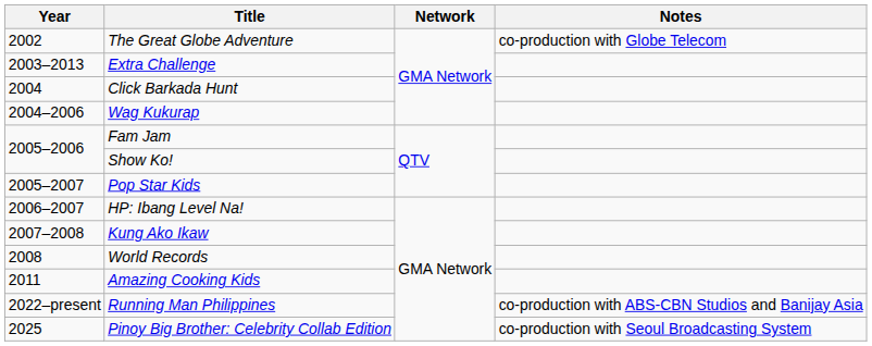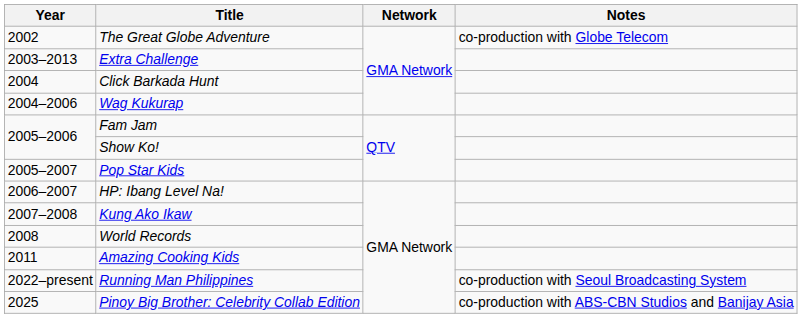Running Man Philippines | Notes: co-production with ABS-CBN Studios and Banijay Asia -> co-production with Seoul Broadcasting System
Pinoy Big Brother: Celebrity Collab Edition | Notes: co-production with Seoul Broadcasting System -> co-production with ABS-CBN Studios and Banijay Asia
